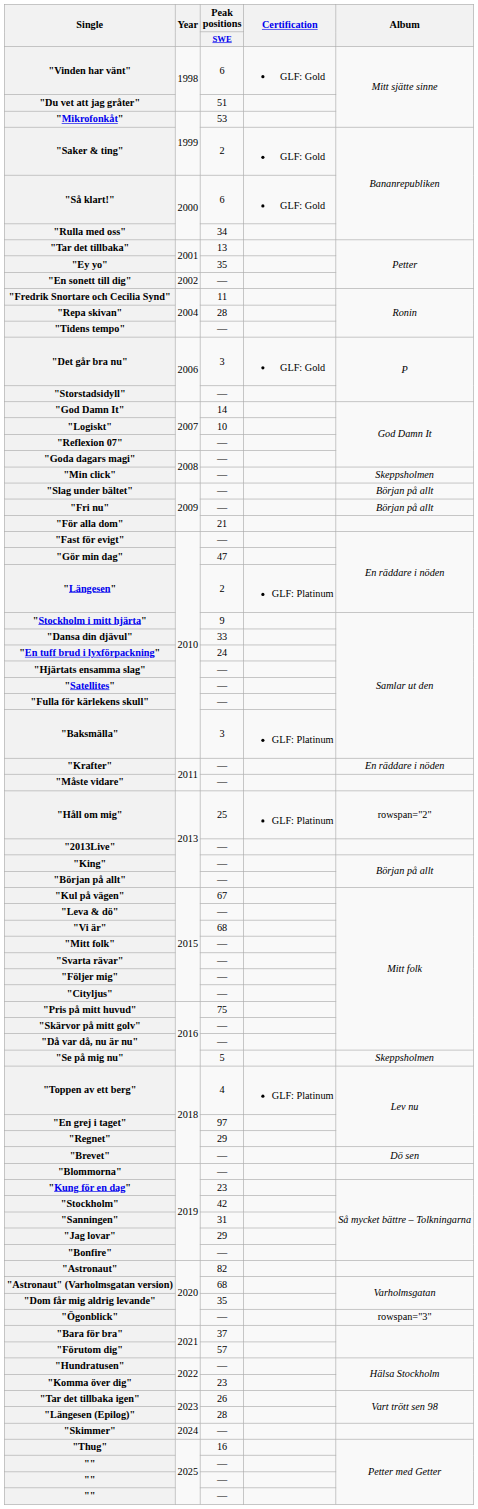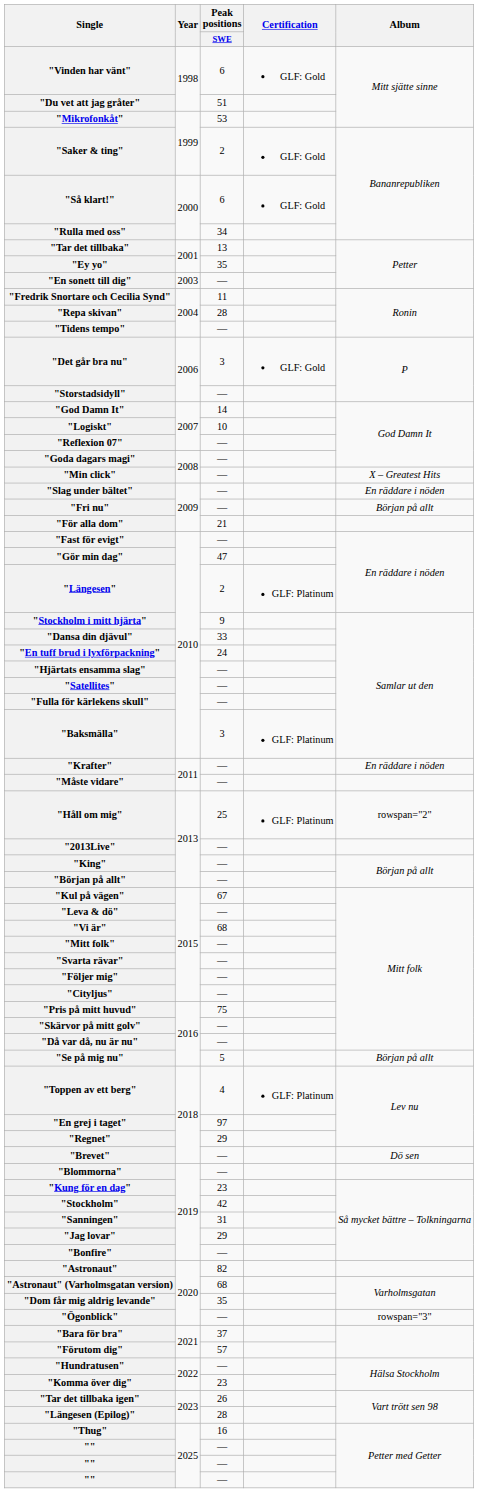"En sonett till dig" | Year: 2002 -> 2003
"Min click" | Album: Skeppsholmen -> X – Greatest Hits
"Slag under bältet" | Album: Början på allt -> En räddare i nöden
"Se på mig nu" | Album: Skeppsholmen -> Början på allt
- row: "Skimmer" | 2024 | —
